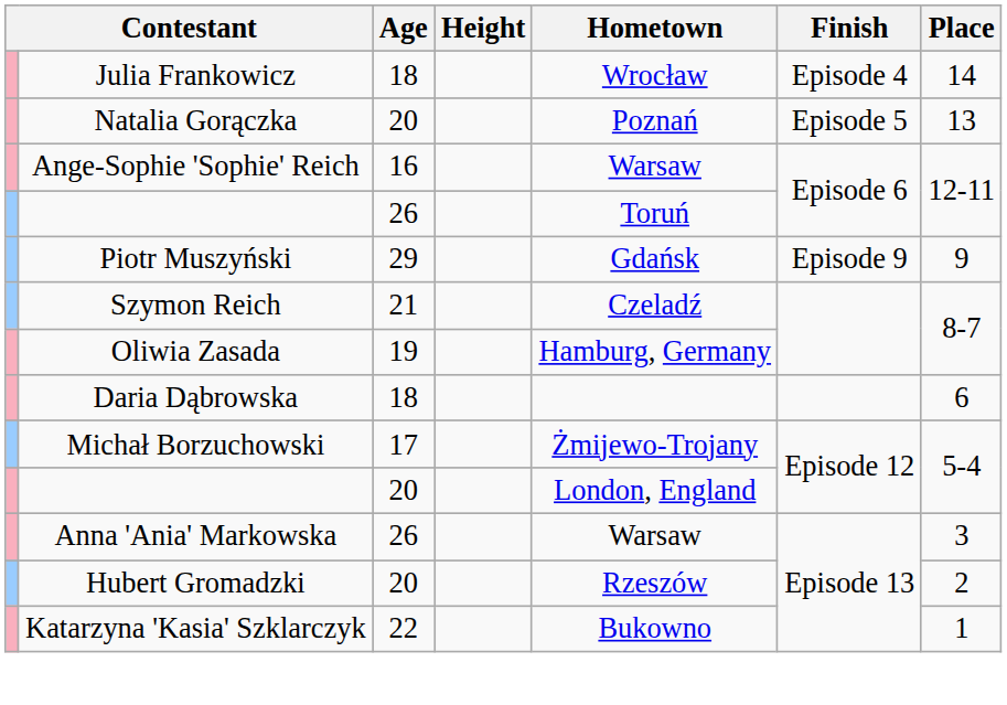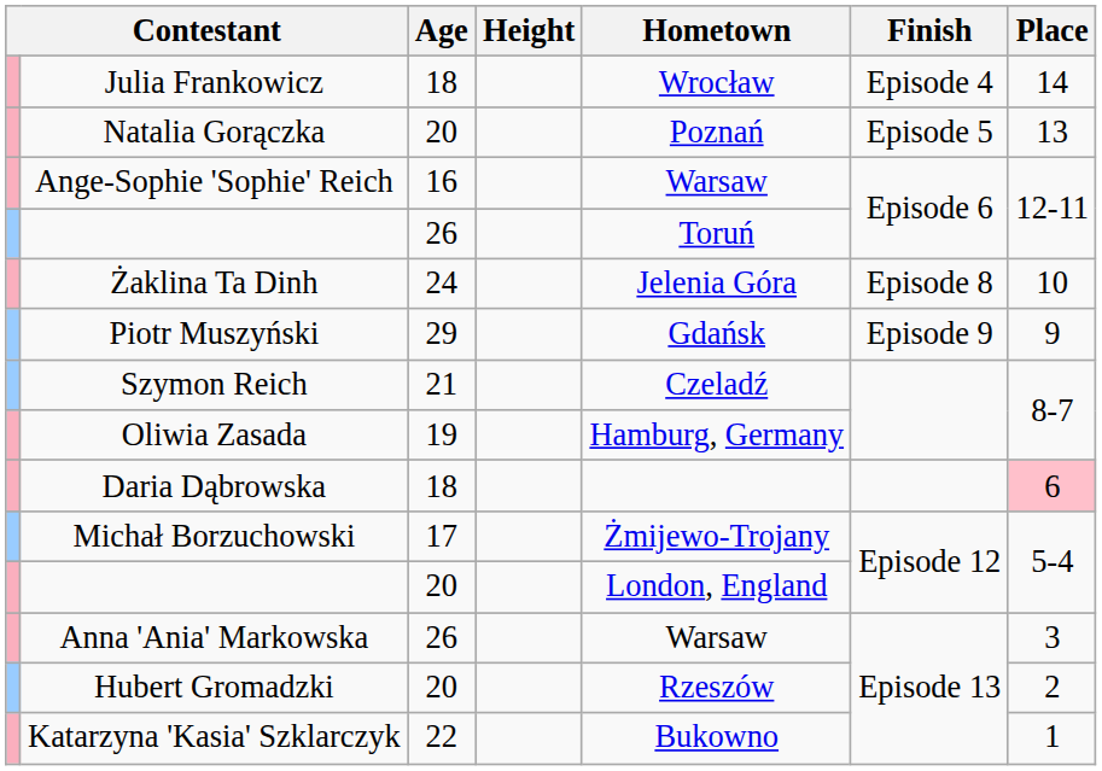+ row: Żaklina Ta Dinh | 24 | Jelenia Góra | Episode 8 | 10
Daria Dąbrowska | Place: no background -> pink background
